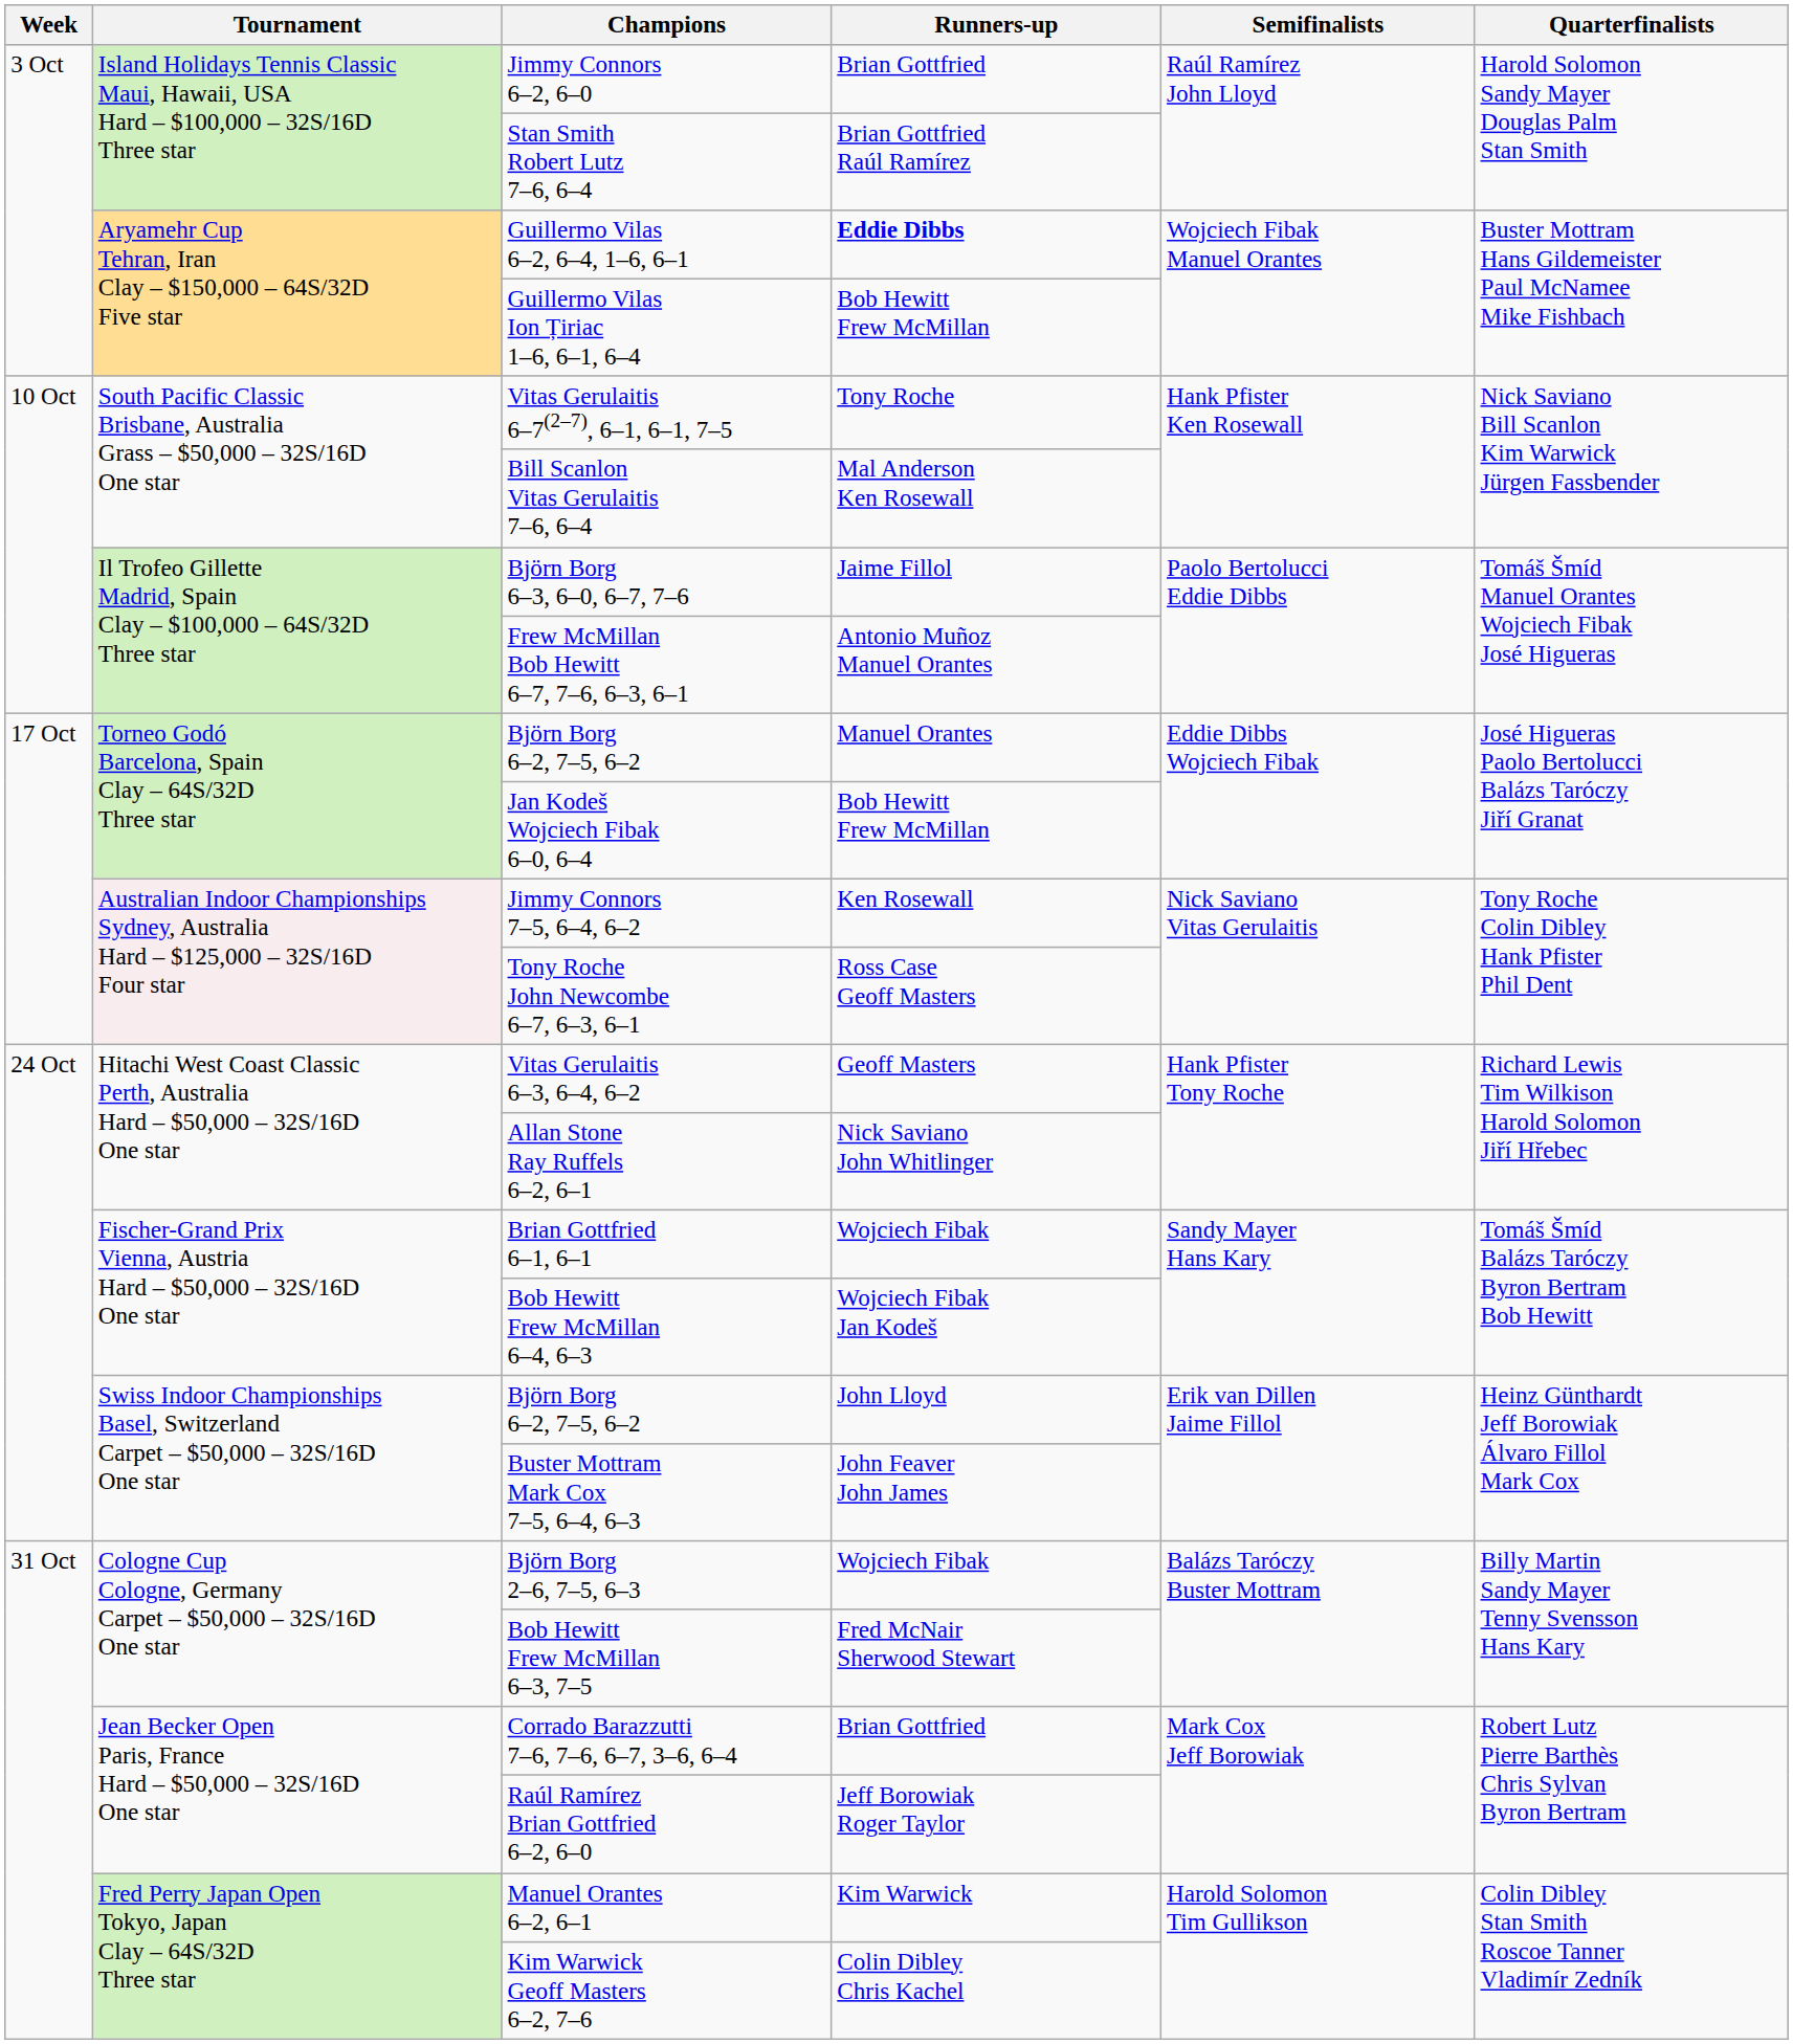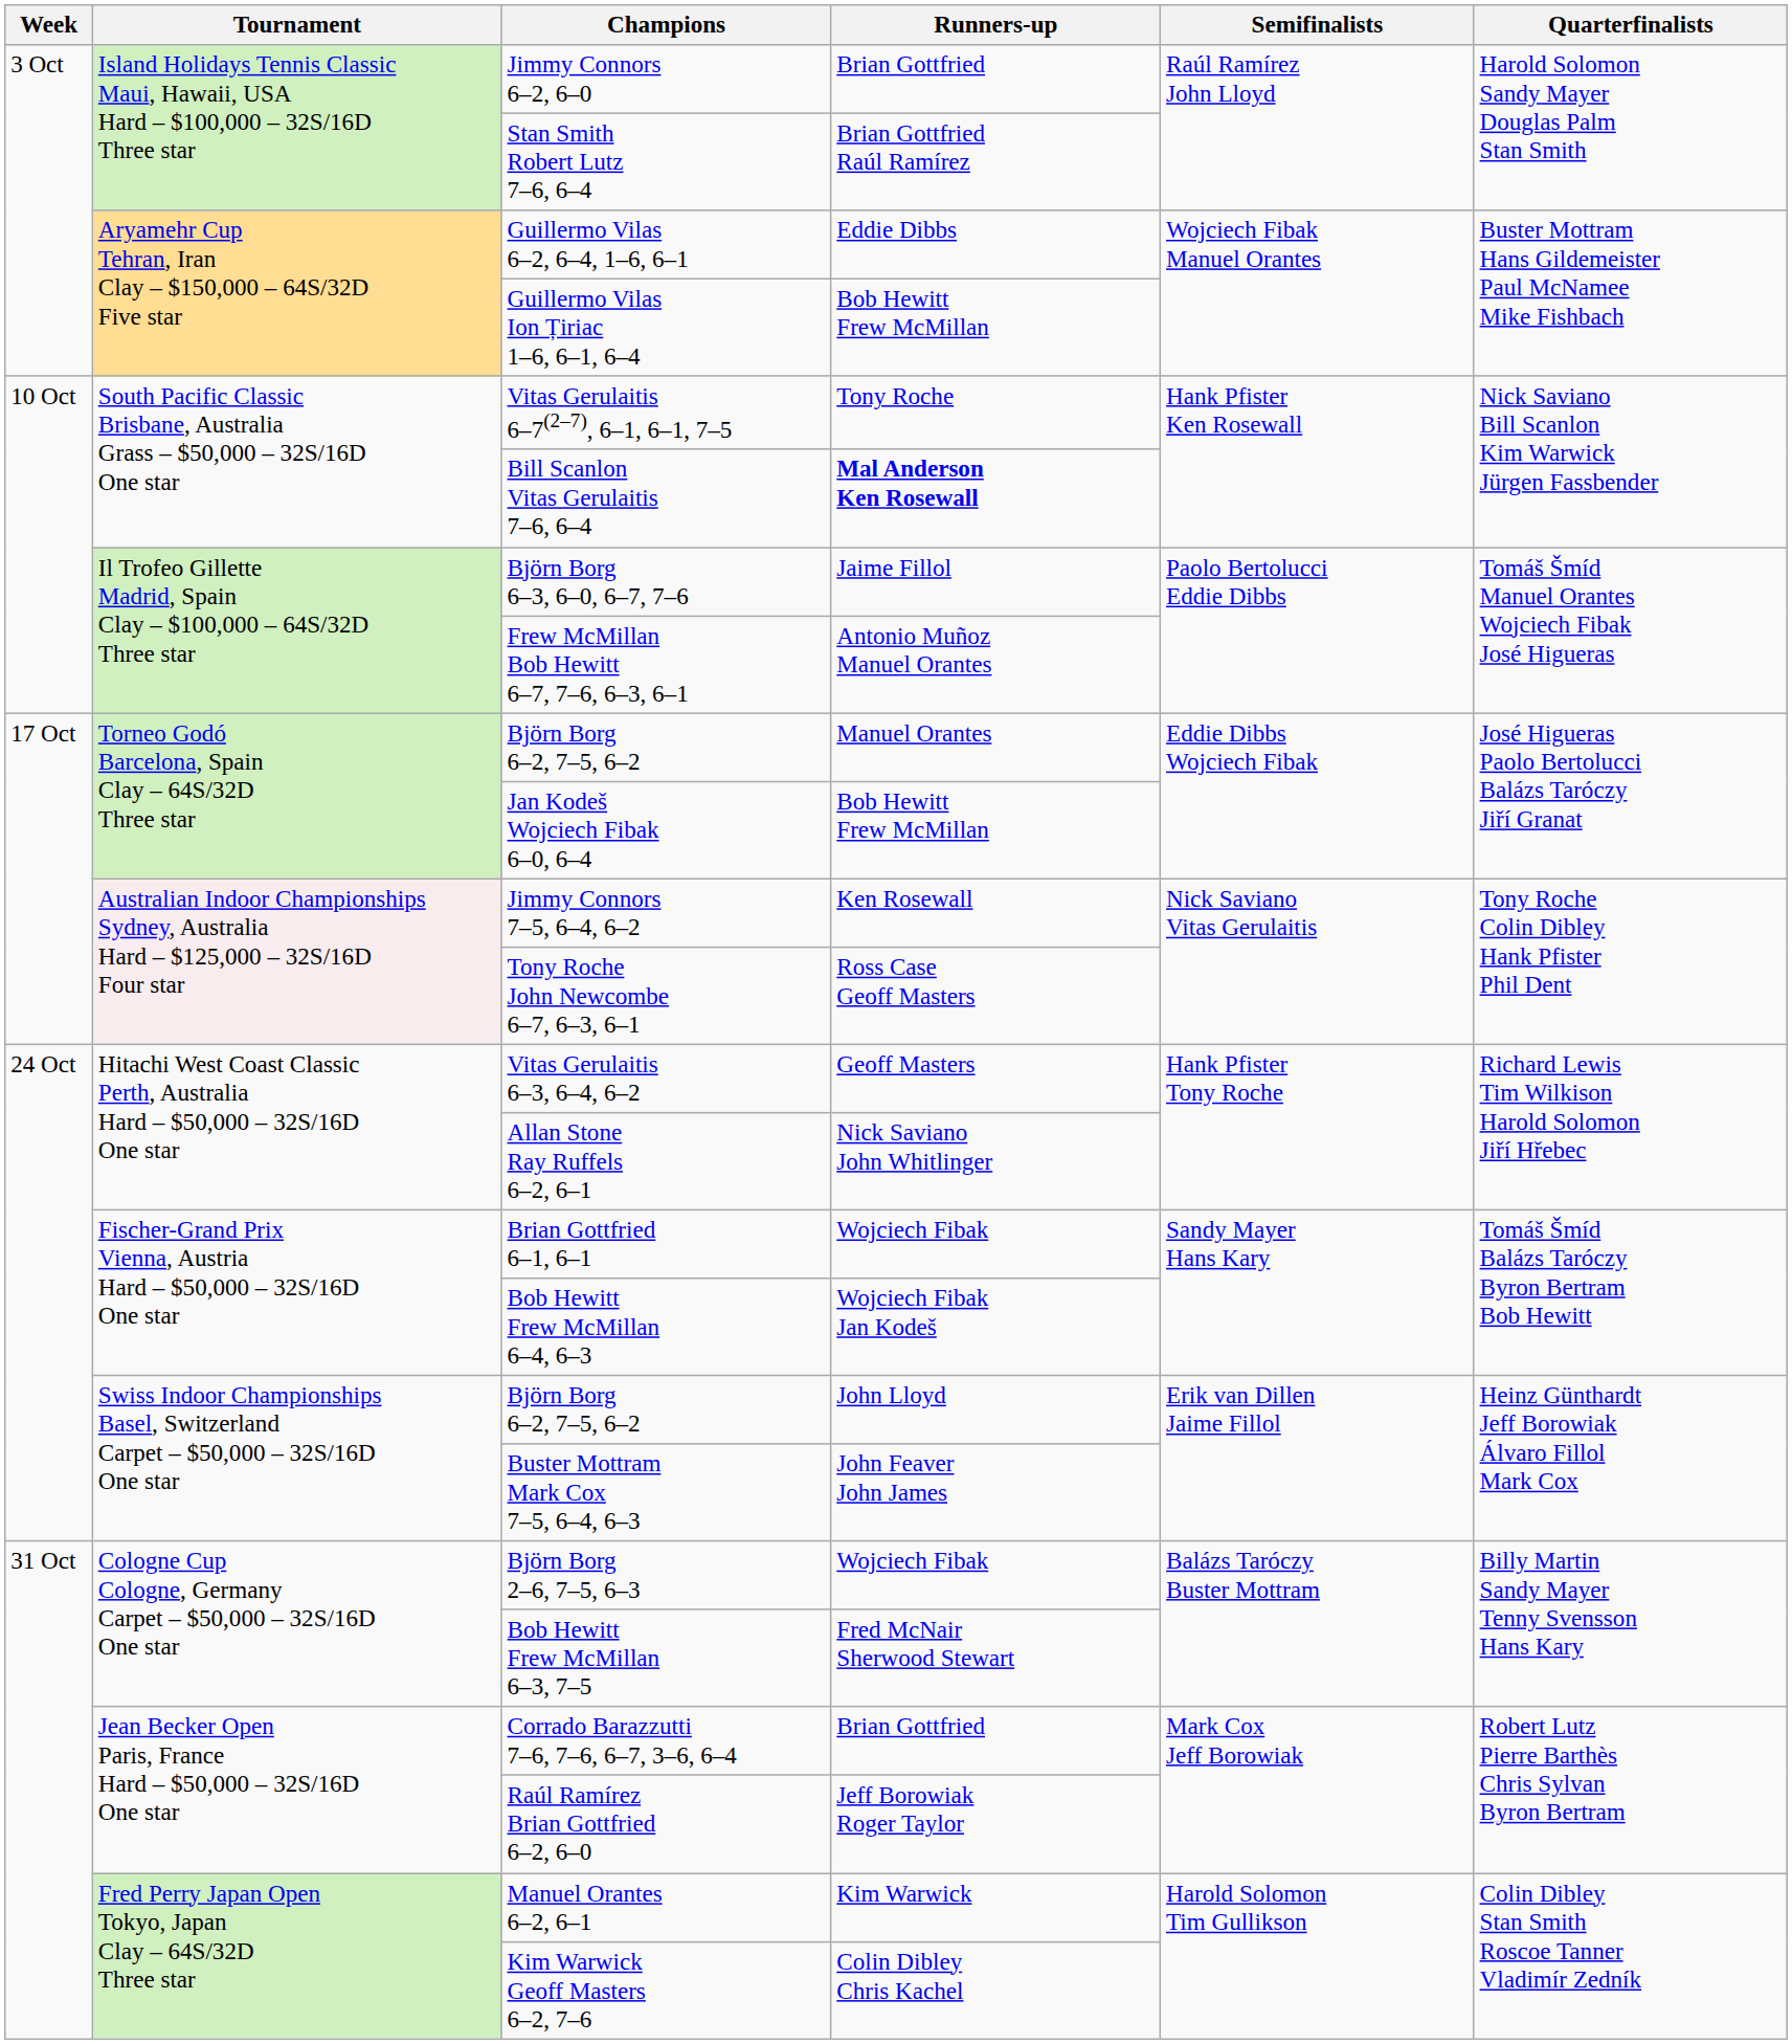Guillermo Vilas 6–2, 6–4, 1–6, 6–1 | Runners-up: bold -> normal
Bill Scanlon Vitas Gerulaitis 7–6, 6–4 | Runners-up: normal -> bold
